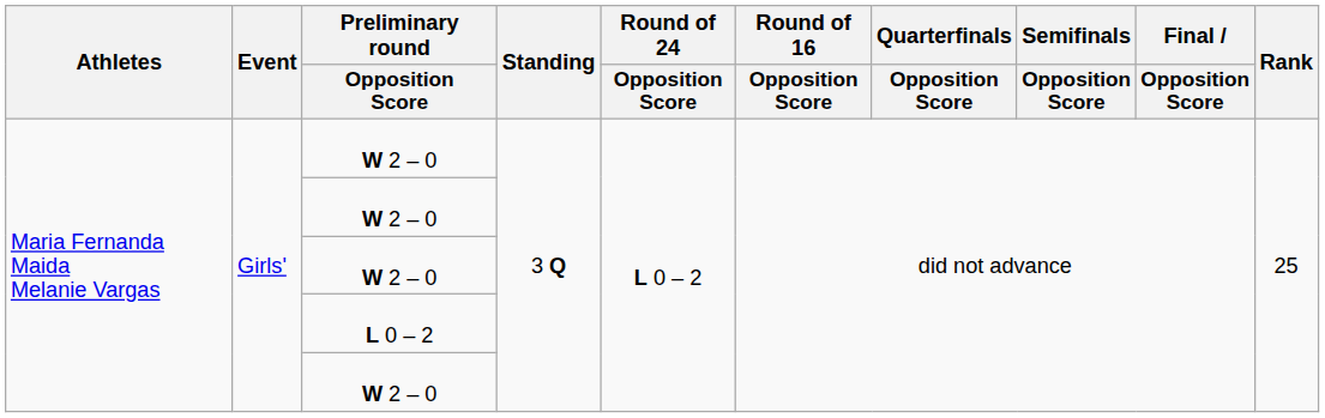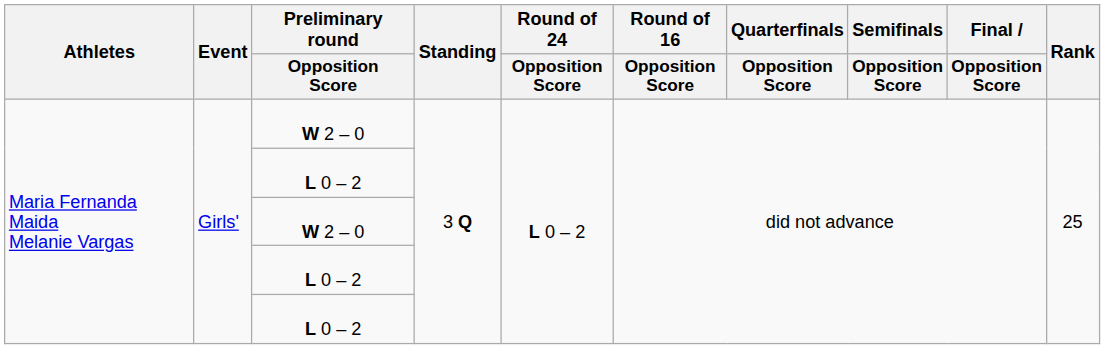row 4 | Preliminary round / Opposition Score: W 2 – 0 -> L 0 – 2
row 7 | Preliminary round / Opposition Score: W 2 – 0 -> L 0 – 2
